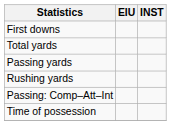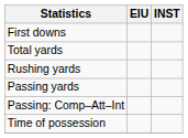rows swapped: Rushing yards <-> Passing yards
